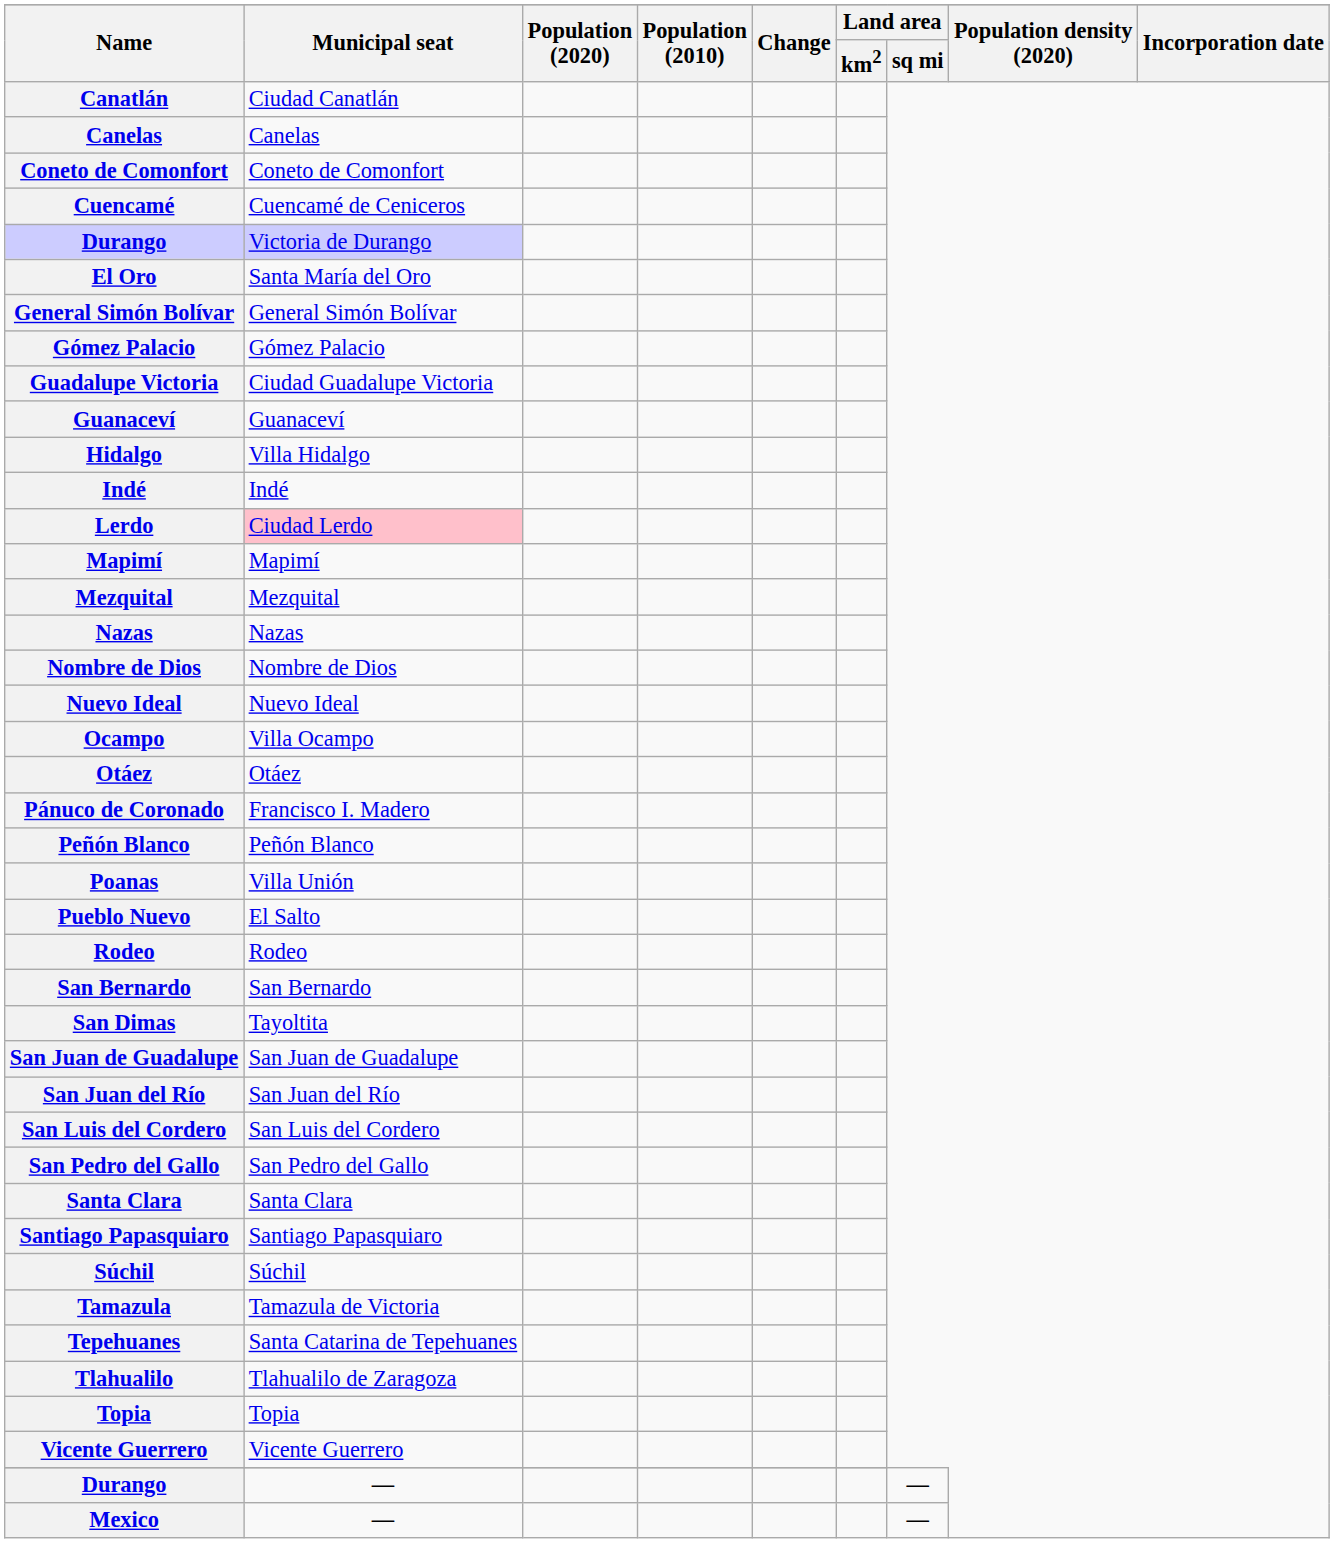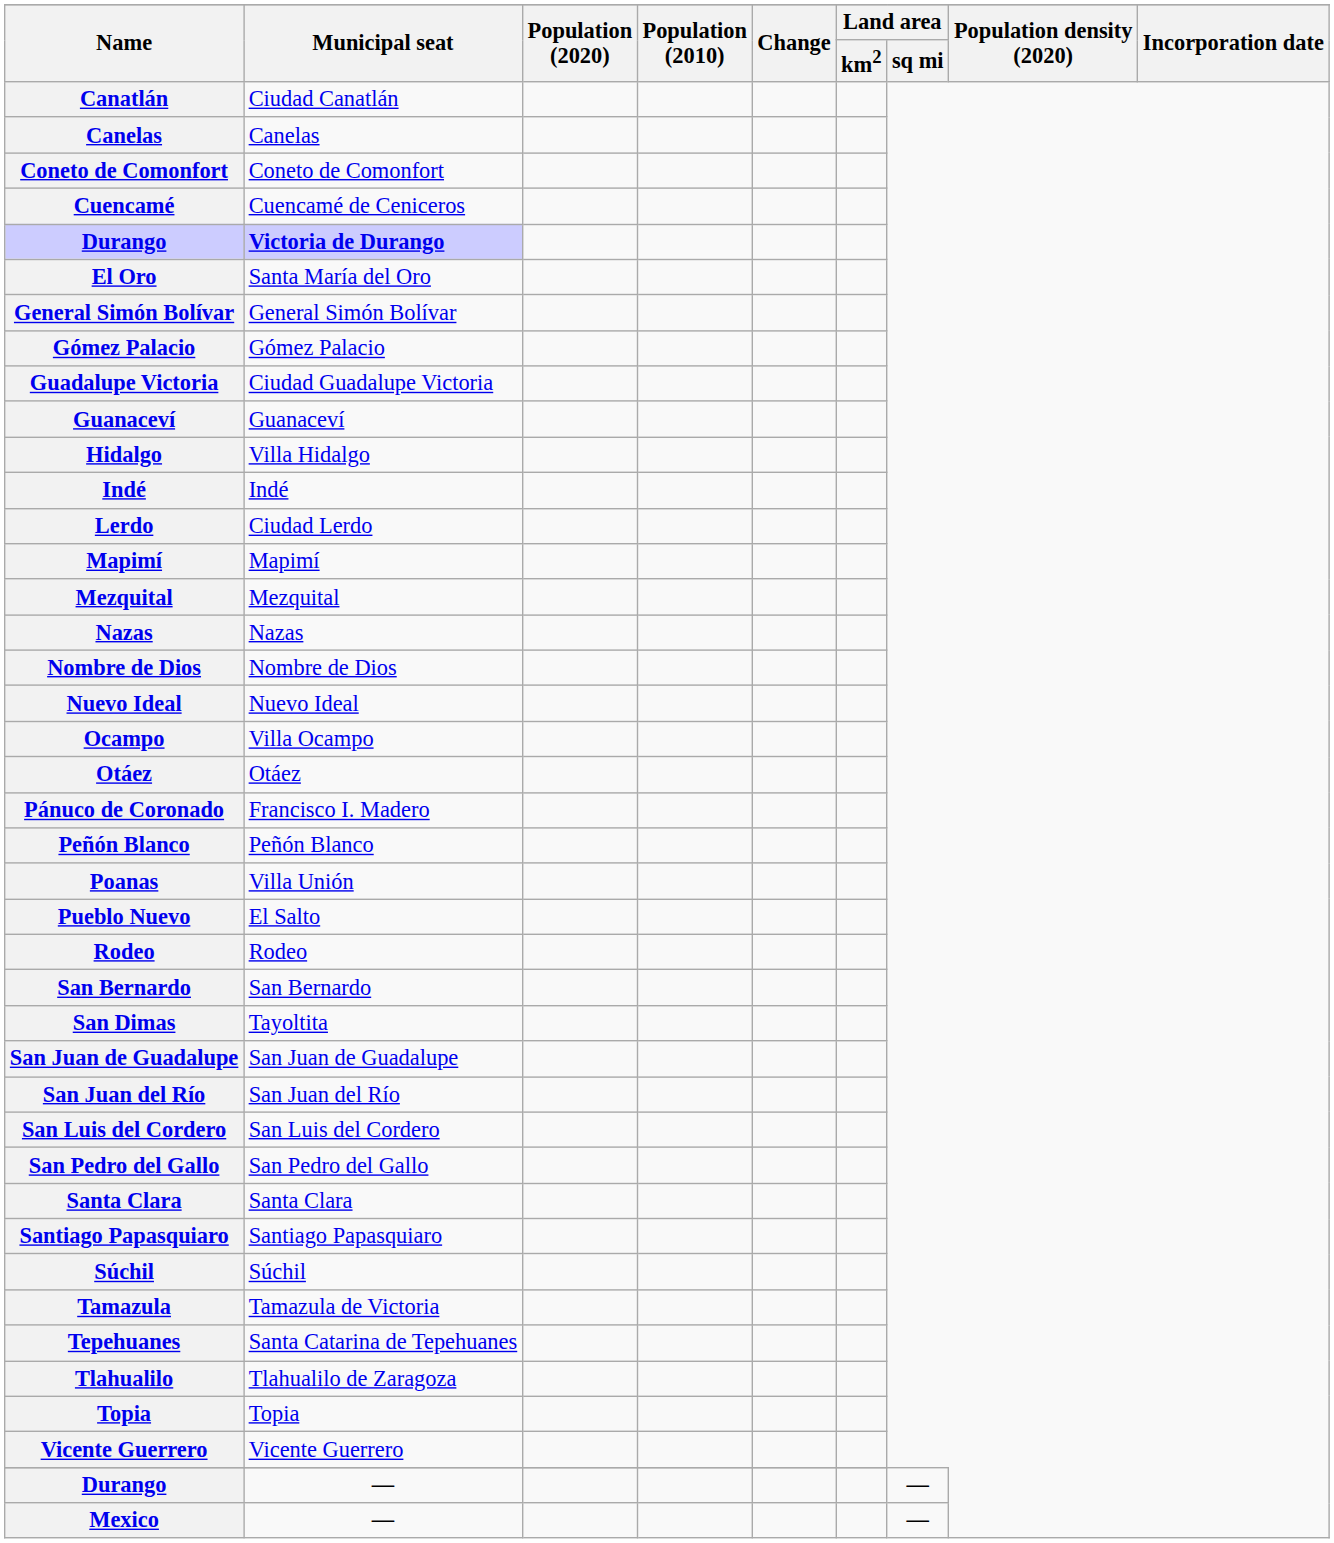Durango / Victoria de Durango | Municipal seat: normal -> bold
Lerdo | Municipal seat: pink background -> no background
